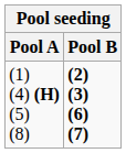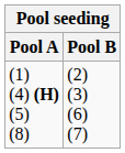(1) (4) (H) (5) (8) | Pool B: bold -> normal
